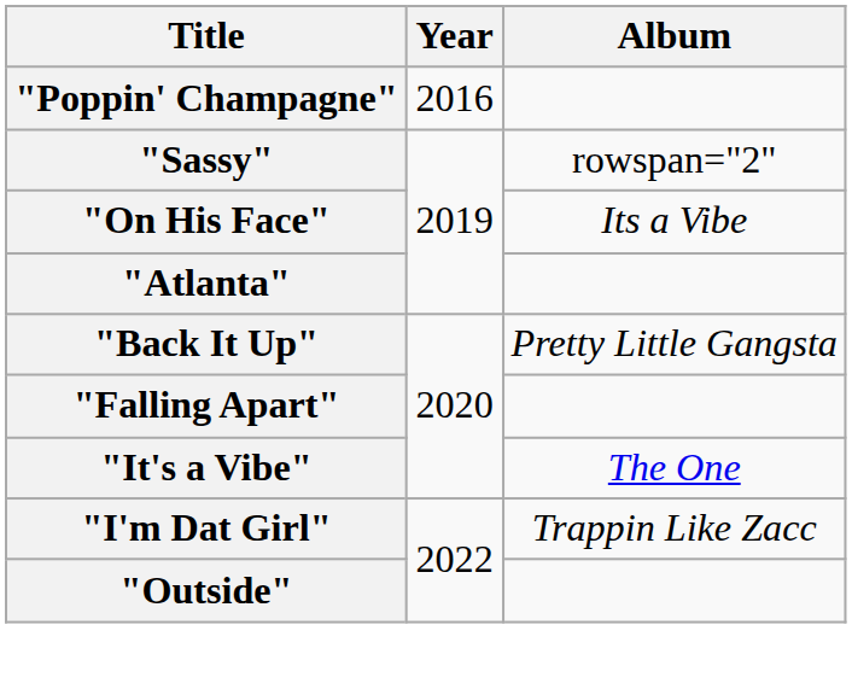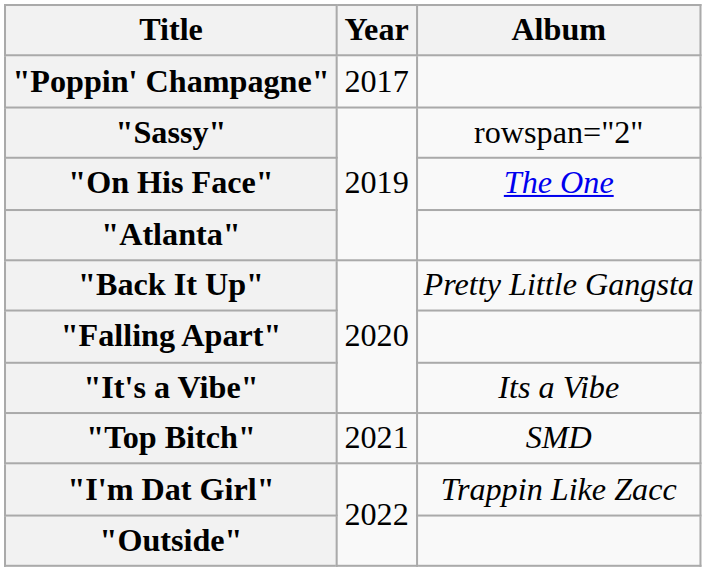"Poppin' Champagne" | Year: 2016 -> 2017
"On His Face" | Album: Its a Vibe -> The One
"It's a Vibe" | Album: The One -> Its a Vibe
+ row: "Top Bitch" | 2021 | SMD
